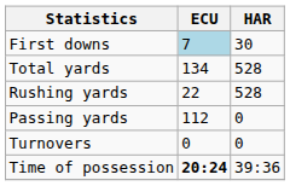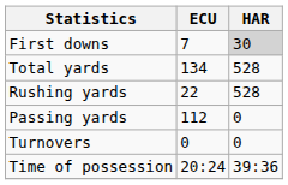First downs | ECU: lightblue background -> no background
First downs | HAR: no background -> lightgrey background
Time of possession | ECU: bold -> normal
